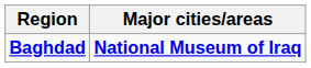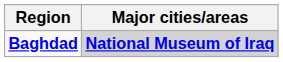Baghdad | Major cities/areas: no background -> lightgrey background
